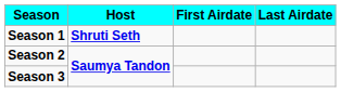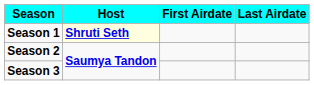Season 1 | Host: no background -> lightyellow background
